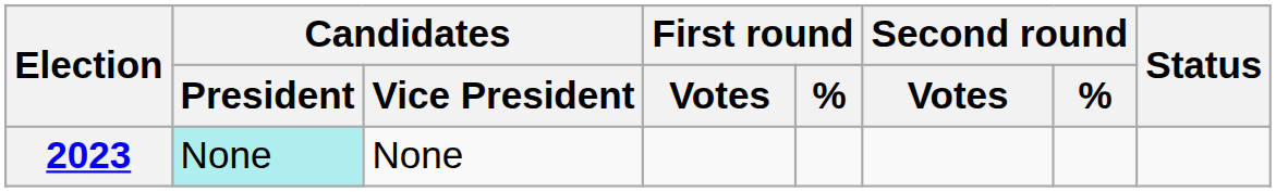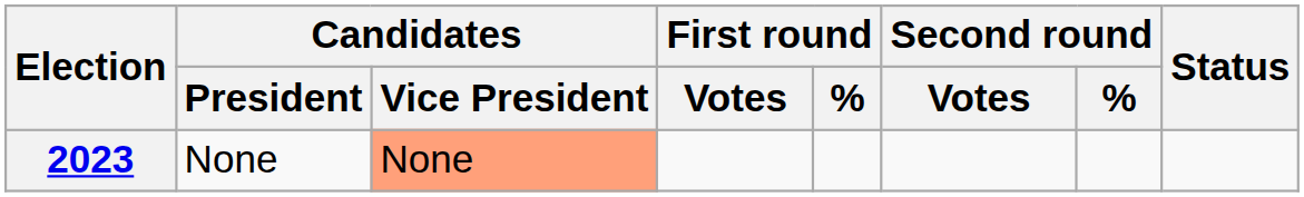2023 | Candidates / President: paleturquoise background -> no background
2023 | Candidates / Vice President: no background -> lightsalmon background
